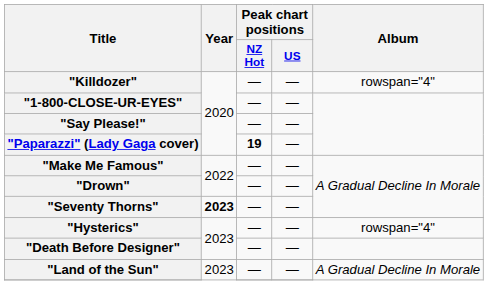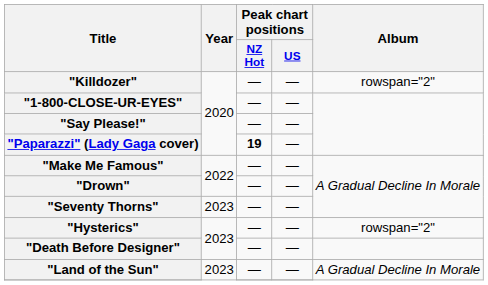"Killdozer" | Album: rowspan="4" -> rowspan="2"
"Seventy Thorns" | Year: bold -> normal
"Hysterics" | Album: rowspan="4" -> rowspan="2"
